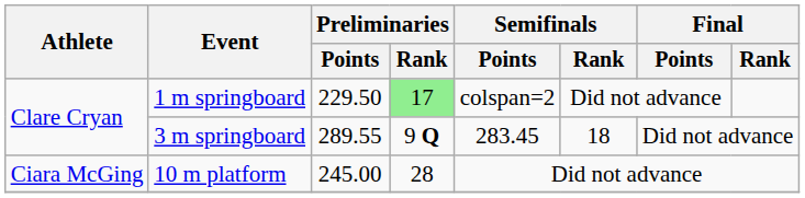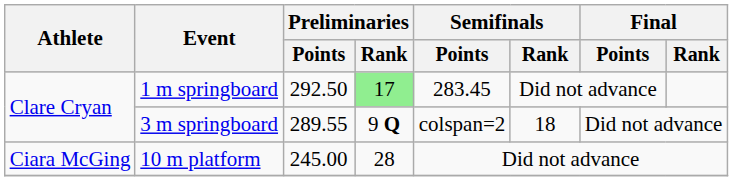1 m springboard | Preliminaries / Points: 229.50 -> 292.50
1 m springboard | Semifinals / Points: colspan=2 -> 283.45
3 m springboard | Semifinals / Points: 283.45 -> colspan=2
